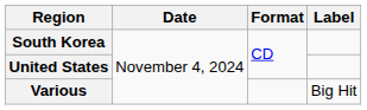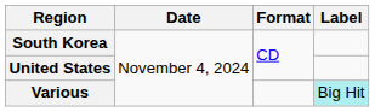Various | Label: no background -> paleturquoise background
